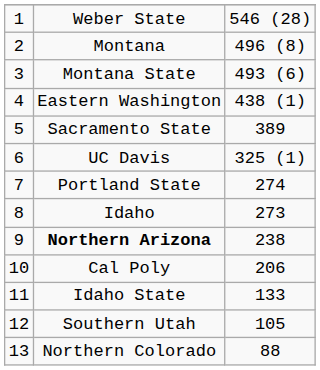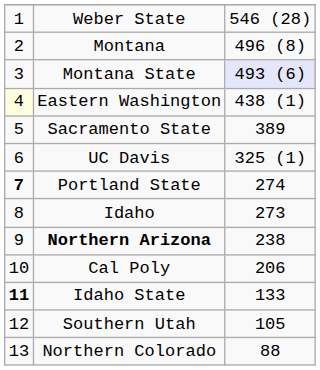Montana State | column 3: no background -> lavender background
Eastern Washington | column 1: no background -> lightyellow background
Portland State | column 1: normal -> bold
Idaho State | column 1: normal -> bold
